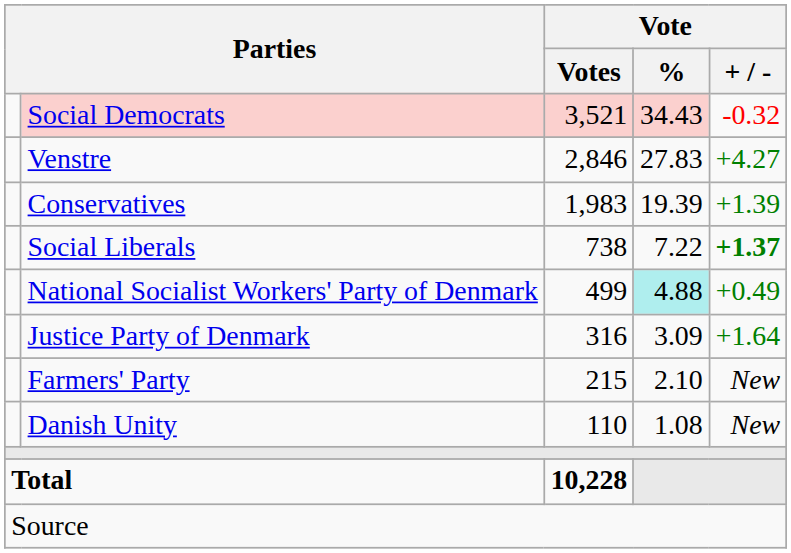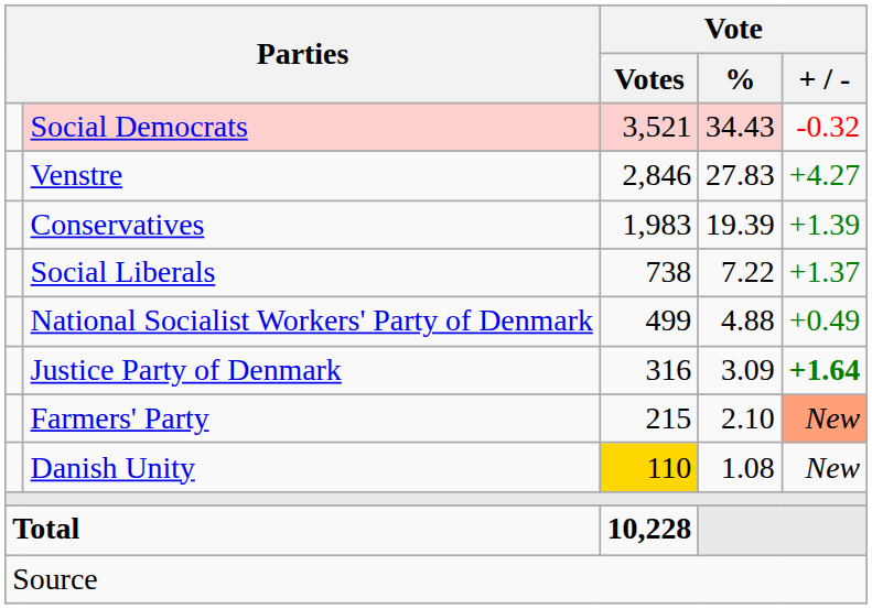Social Liberals | Vote / + / -: bold -> normal
National Socialist Workers' Party of Denmark | Vote / %: paleturquoise background -> no background
Justice Party of Denmark | Vote / + / -: normal -> bold
Farmers' Party | Vote / + / -: no background -> lightsalmon background
Danish Unity | Vote / Votes: no background -> gold background
